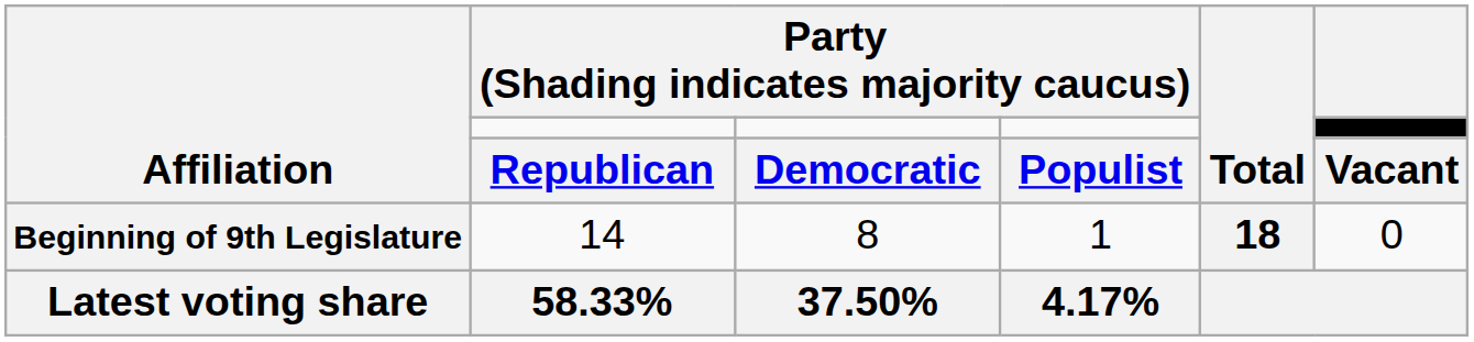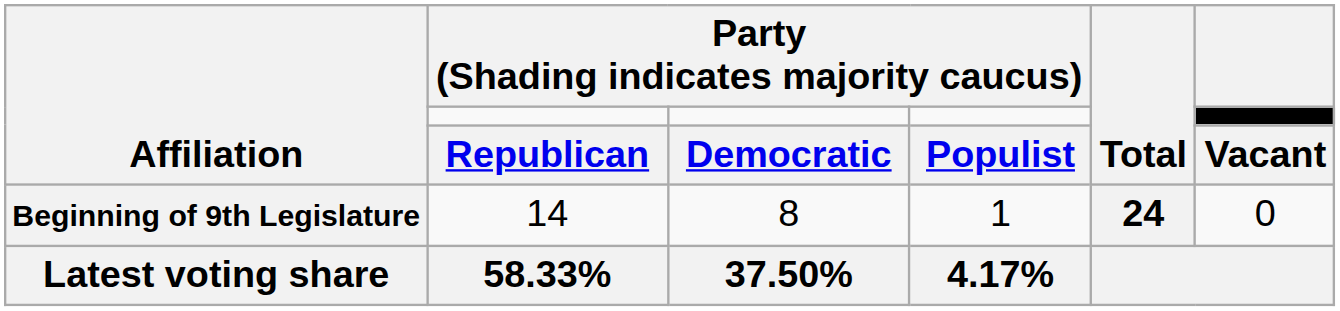Beginning of 9th Legislature | Total: 18 -> 24
